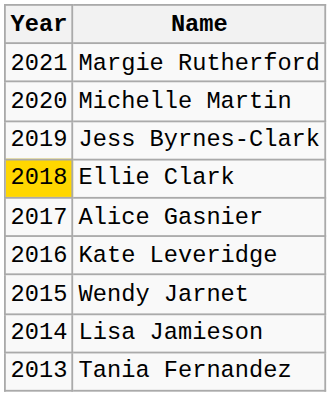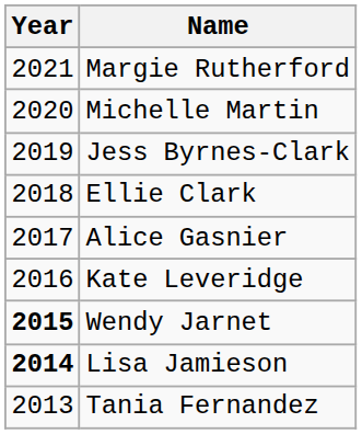Ellie Clark | Year: gold background -> no background
Wendy Jarnet | Year: normal -> bold
Lisa Jamieson | Year: normal -> bold
